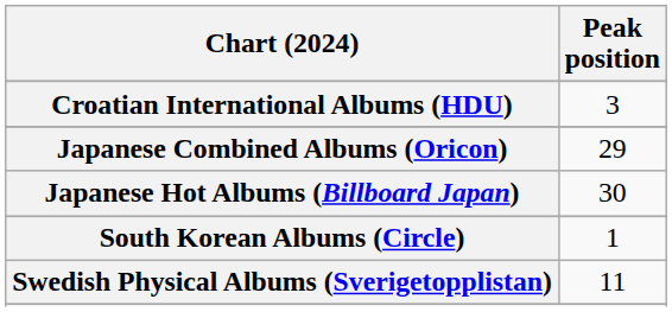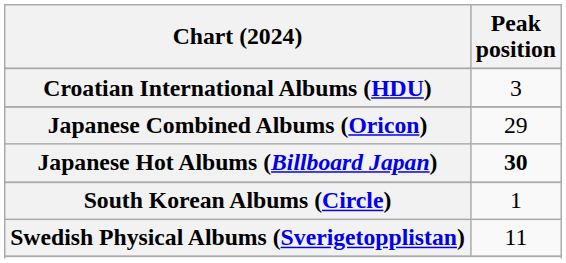Japanese Hot Albums (Billboard Japan) | Peak position: normal -> bold
